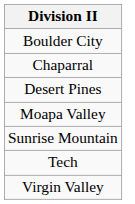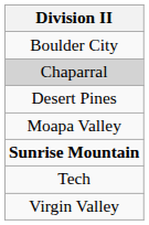row 3 | column 1: no background -> lightgrey background
row 6 | column 1: normal -> bold
